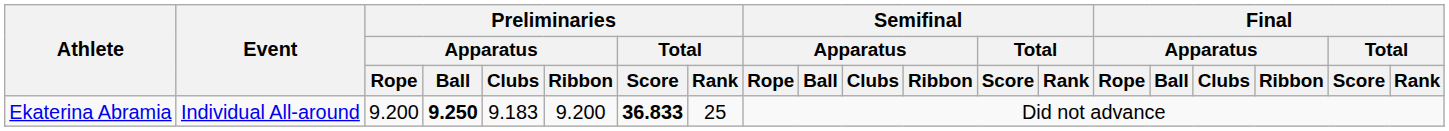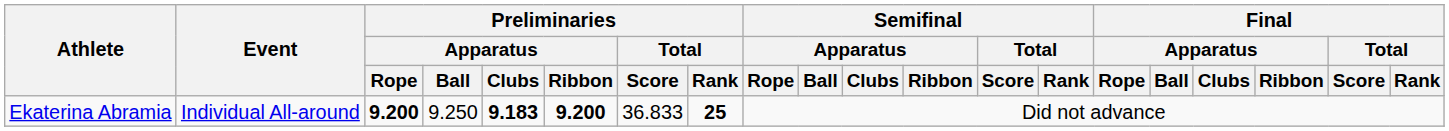row 4 | Preliminaries / Apparatus / Rope: normal -> bold
row 4 | Preliminaries / Apparatus / Ball: bold -> normal
row 4 | Preliminaries / Apparatus / Clubs: normal -> bold
row 4 | Preliminaries / Apparatus / Ribbon: normal -> bold
row 4 | Preliminaries / Total / Score: bold -> normal
row 4 | Preliminaries / Total / Rank: normal -> bold
